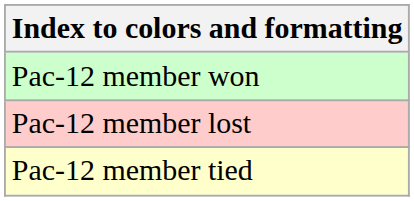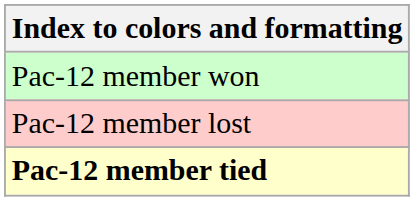row 4 | column 1: normal -> bold
